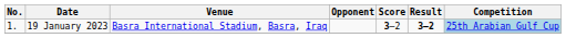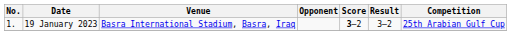19 January 2023 | Result: bold -> normal
19 January 2023 | Competition: lightblue background -> no background
